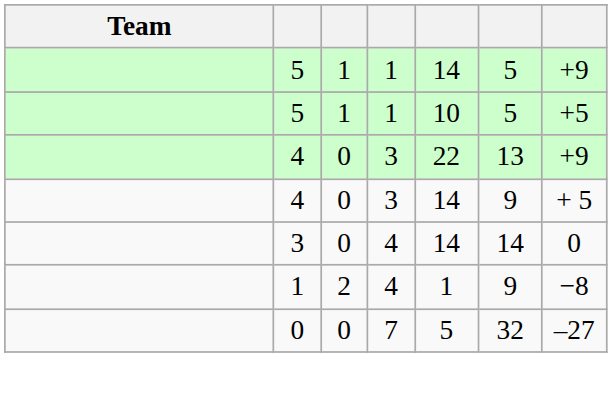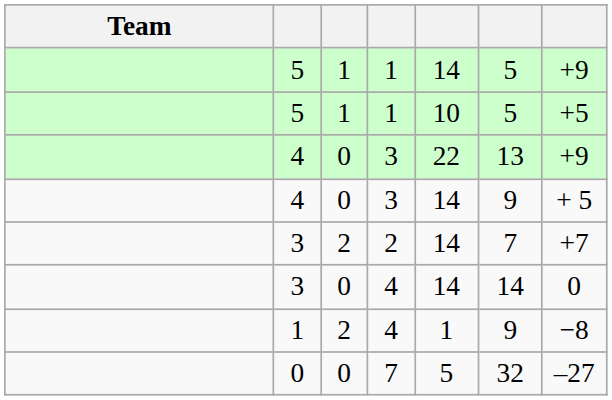+ row: 3 | 2 | 2 | 14 | 7 | +7
